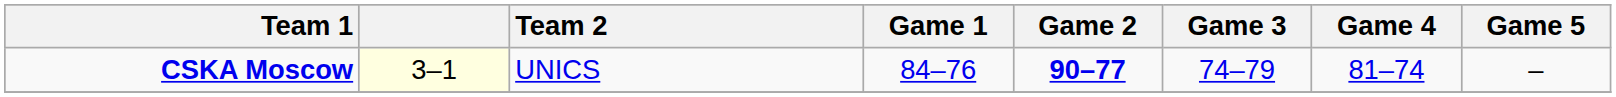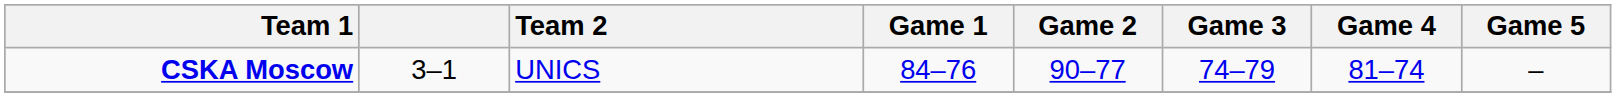CSKA Moscow | column 2: lightyellow background -> no background
CSKA Moscow | Game 2: bold -> normal
